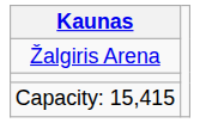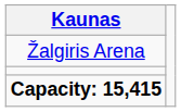Capacity: 15,415 | Kaunas: normal -> bold
